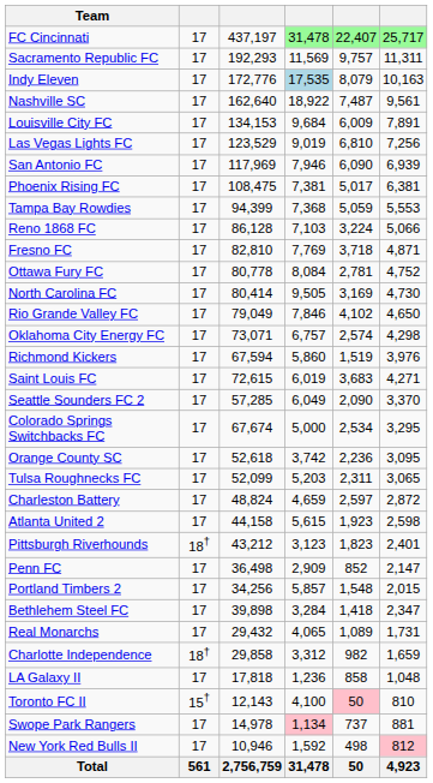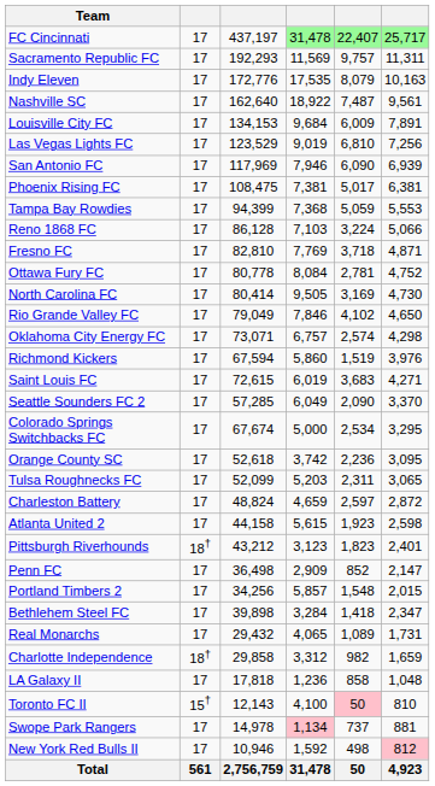Indy Eleven | column 4: lightblue background -> no background
